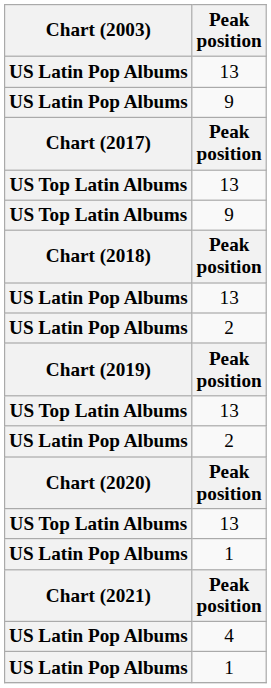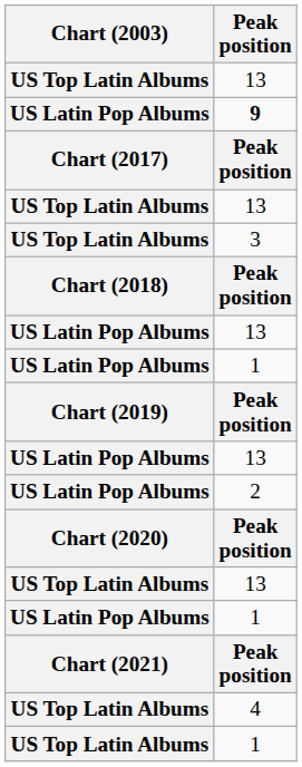row 2 | Chart (2003): US Latin Pop Albums -> US Top Latin Albums
row 3 | Peak position: normal -> bold
row 6 | Peak position: 9 -> 3
row 9 | Peak position: 2 -> 1
row 11 | Chart (2003): US Top Latin Albums -> US Latin Pop Albums
row 17 | Chart (2003): US Latin Pop Albums -> US Top Latin Albums
row 18 | Chart (2003): US Latin Pop Albums -> US Top Latin Albums
